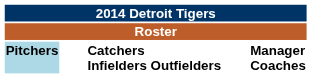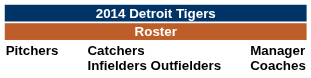Pitchers | column 1: lightblue background -> no background
